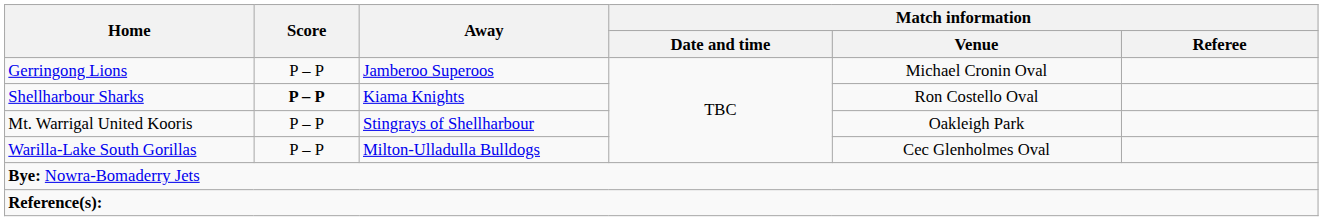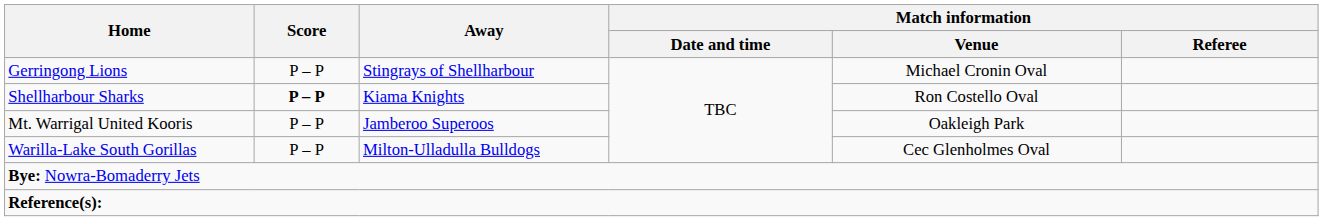Gerringong Lions | Away: Jamberoo Superoos -> Stingrays of Shellharbour
Mt. Warrigal United Kooris | Away: Stingrays of Shellharbour -> Jamberoo Superoos
